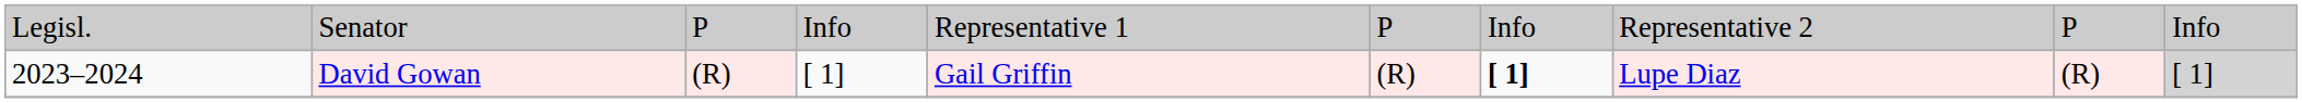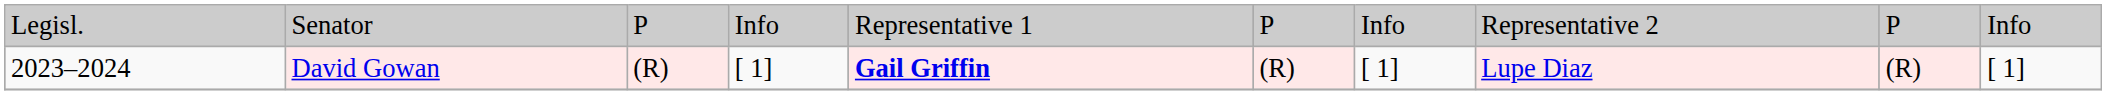David Gowan | column 5: normal -> bold
David Gowan | column 7: bold -> normal
David Gowan | column 10: lightgrey background -> no background
